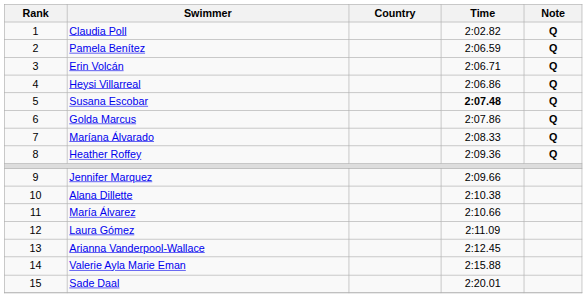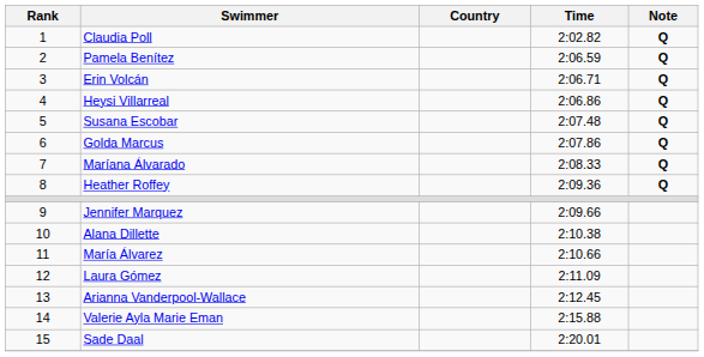Susana Escobar | Time: bold -> normal
